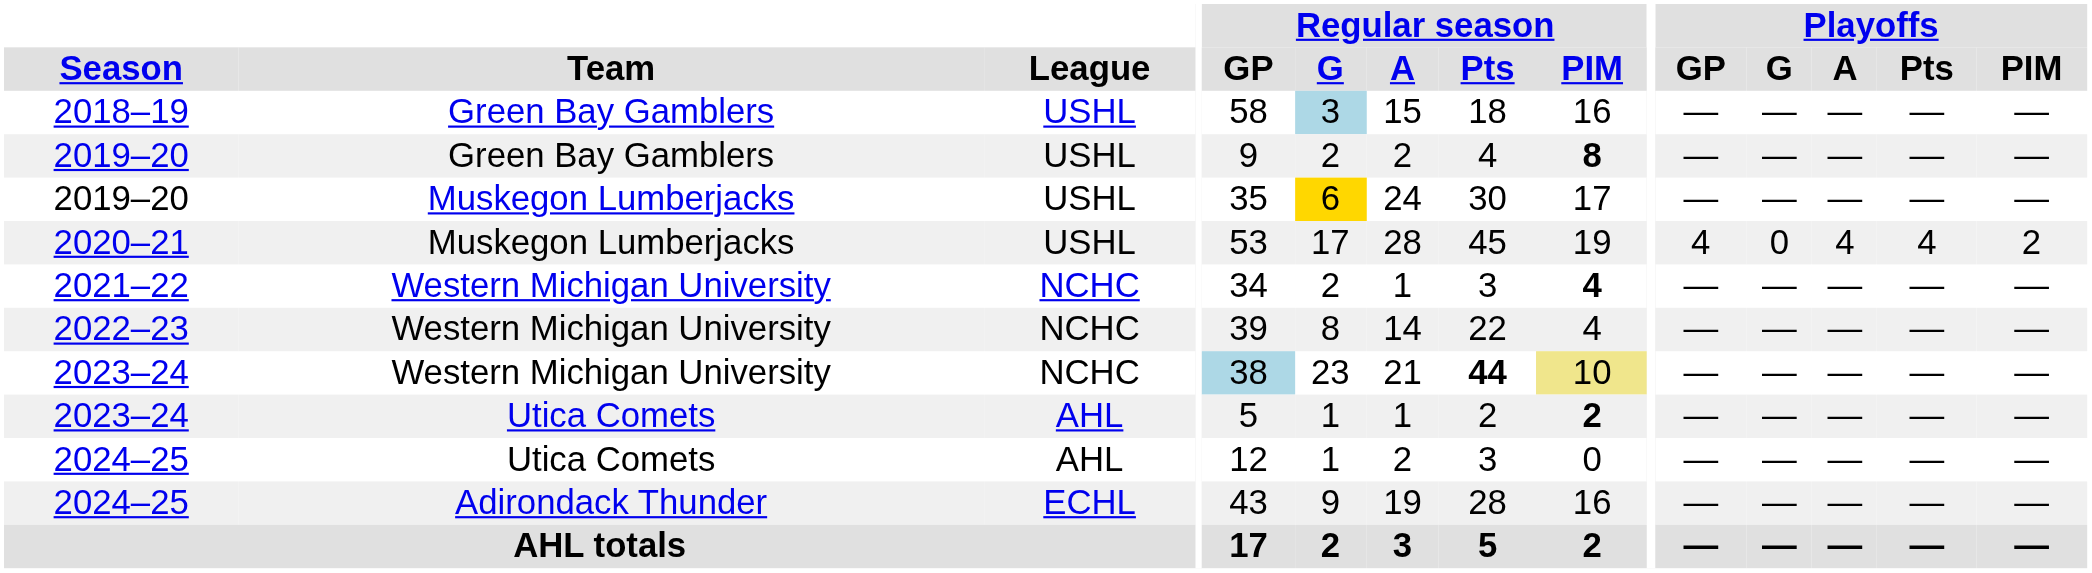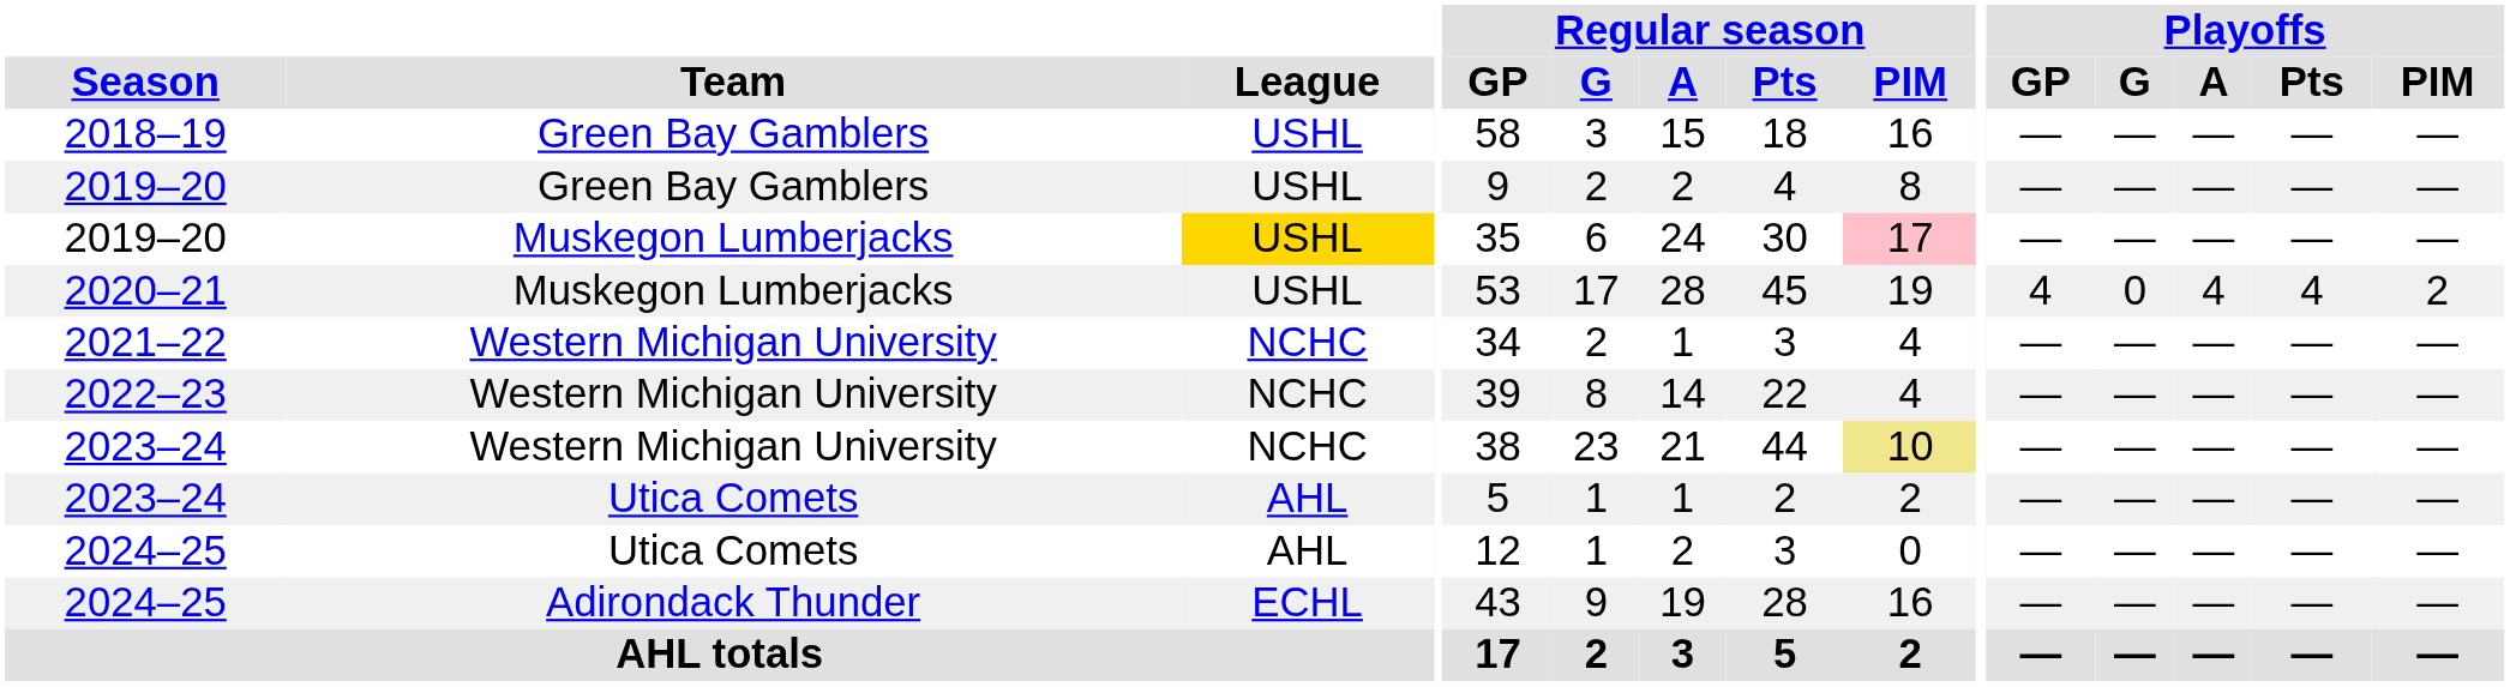2018–19 | Regular season / G: lightblue background -> no background
2019–20 / Green Bay Gamblers | Regular season / PIM: bold -> normal
2019–20 / Muskegon Lumberjacks | League: no background -> gold background
2019–20 / Muskegon Lumberjacks | Regular season / G: gold background -> no background
2019–20 / Muskegon Lumberjacks | Regular season / PIM: no background -> pink background
2021–22 | Regular season / PIM: bold -> normal
2023–24 / Western Michigan University | Regular season / GP: lightblue background -> no background
2023–24 / Western Michigan University | Regular season / Pts: bold -> normal
2023–24 / Utica Comets | Regular season / PIM: bold -> normal
